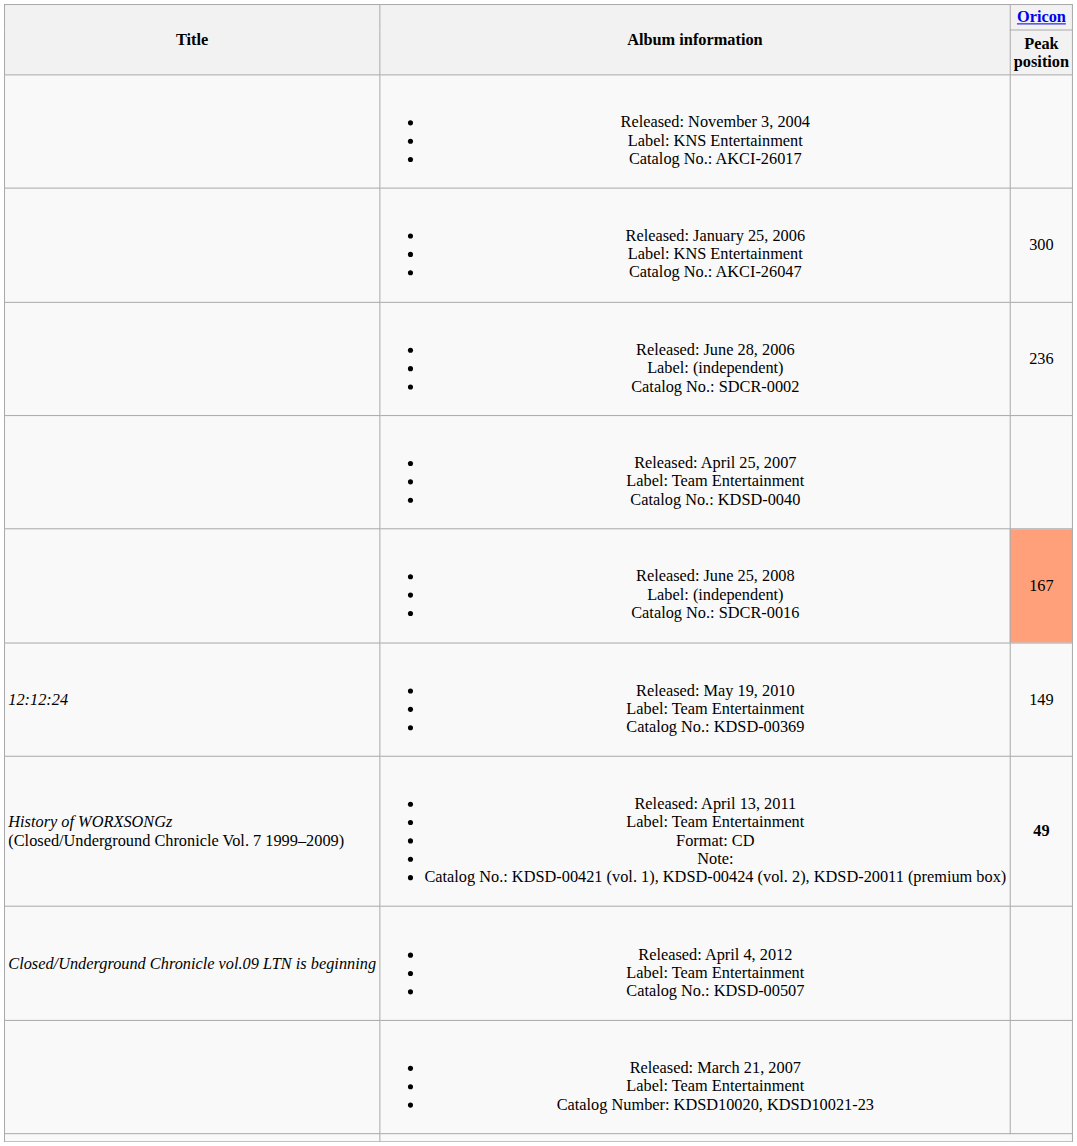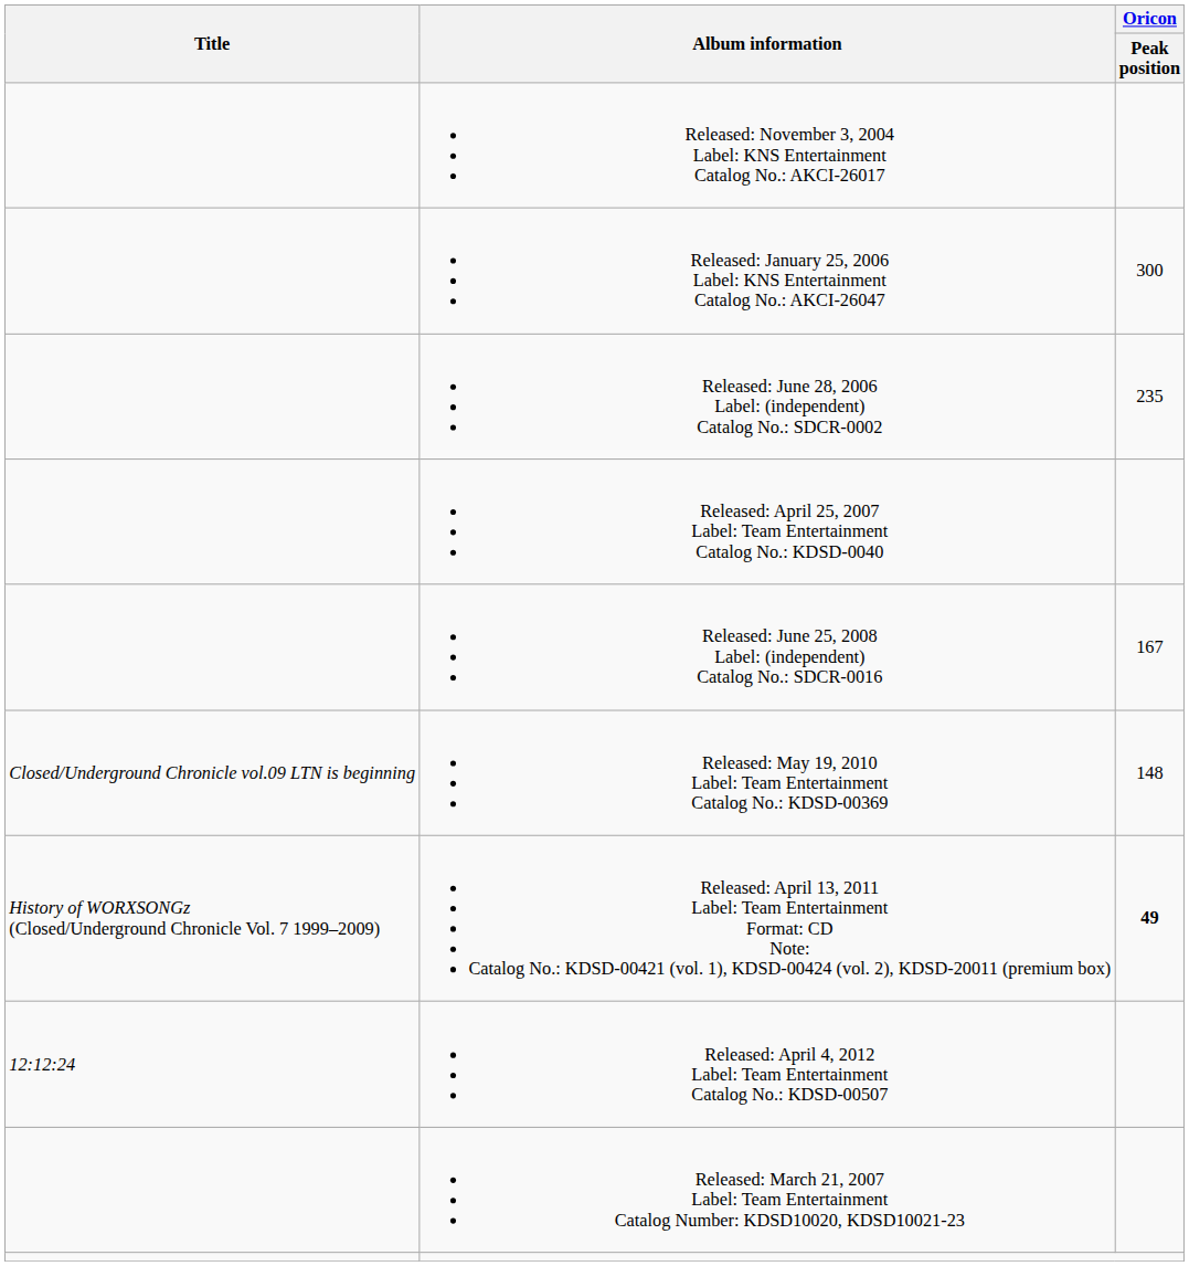row 5 | Oricon / Peak position: 236 -> 235
row 7 | Oricon / Peak position: lightsalmon background -> no background
row 8 | Title: 12:12:24 -> Closed/Underground Chronicle vol.09 LTN is beginning
row 8 | Oricon / Peak position: 149 -> 148
row 10 | Title: Closed/Underground Chronicle vol.09 LTN is beginning -> 12:12:24
